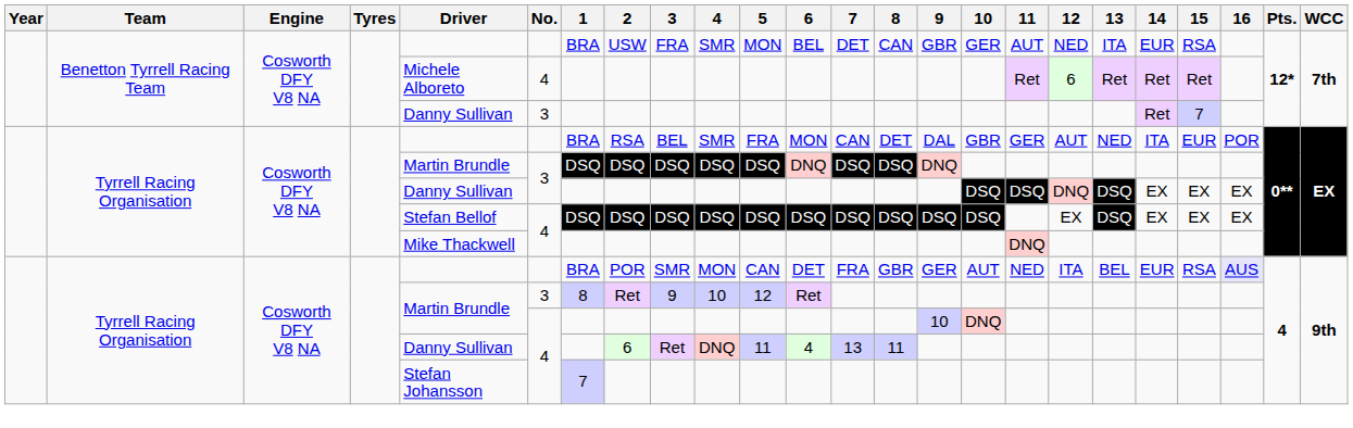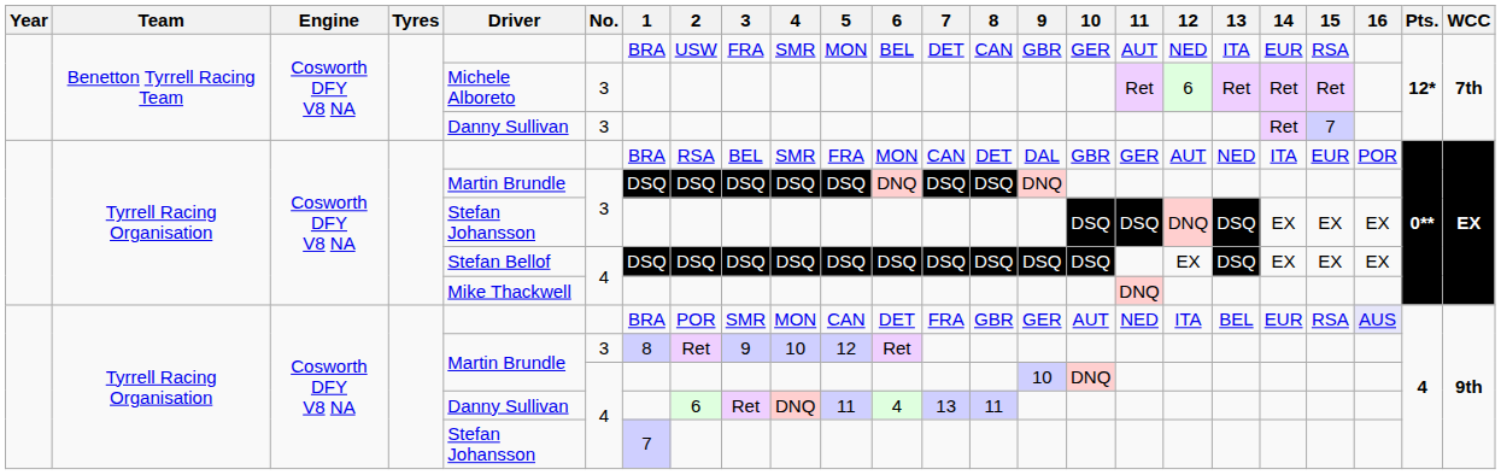row 3 | No.: 4 -> 3
row 7 | Driver: Danny Sullivan -> Stefan Johansson
